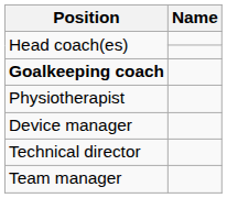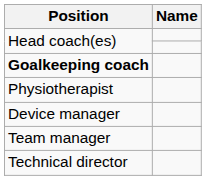row 7 | Position: Technical director -> Team manager
row 8 | Position: Team manager -> Technical director
